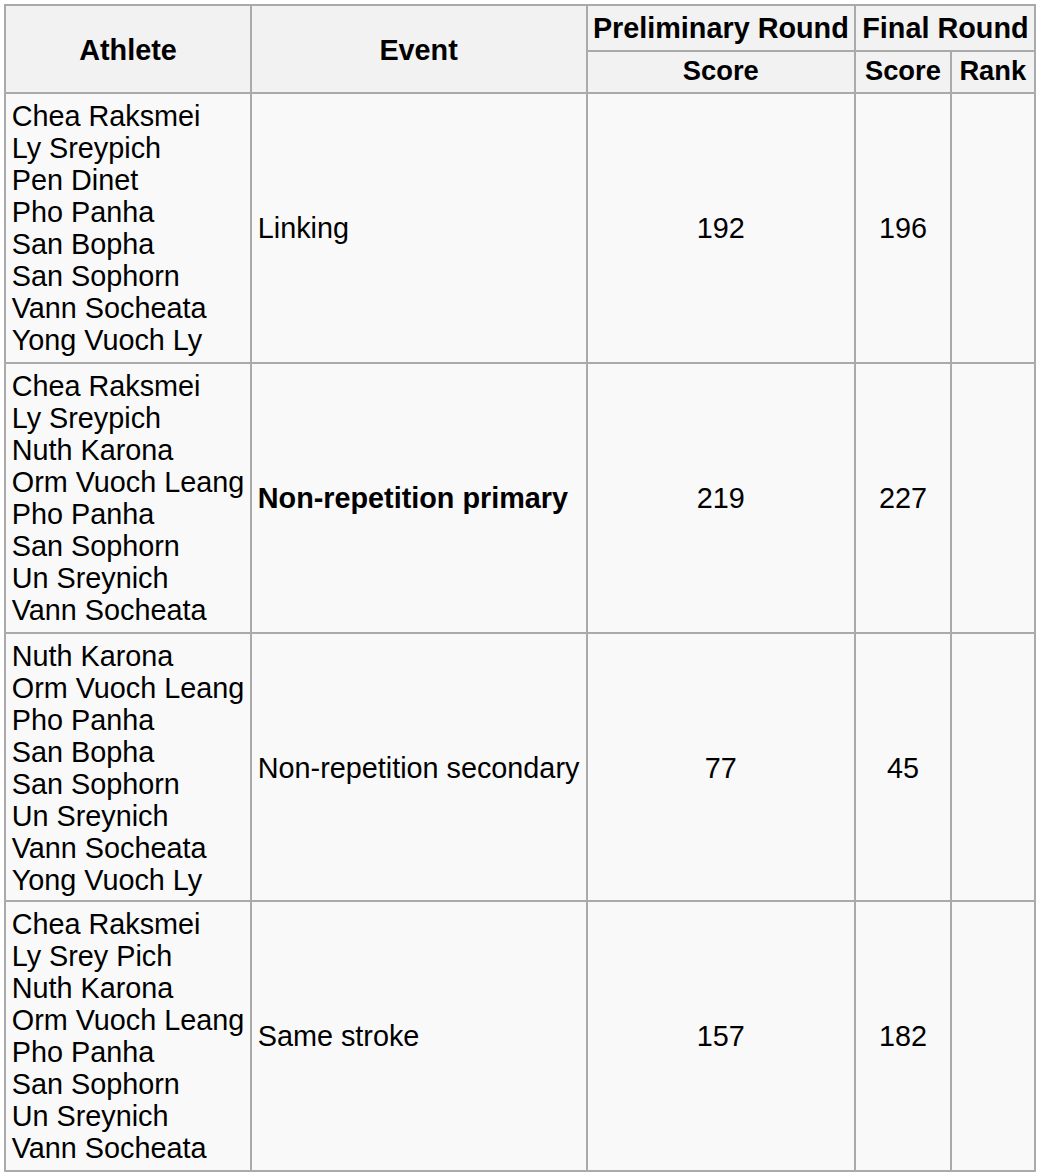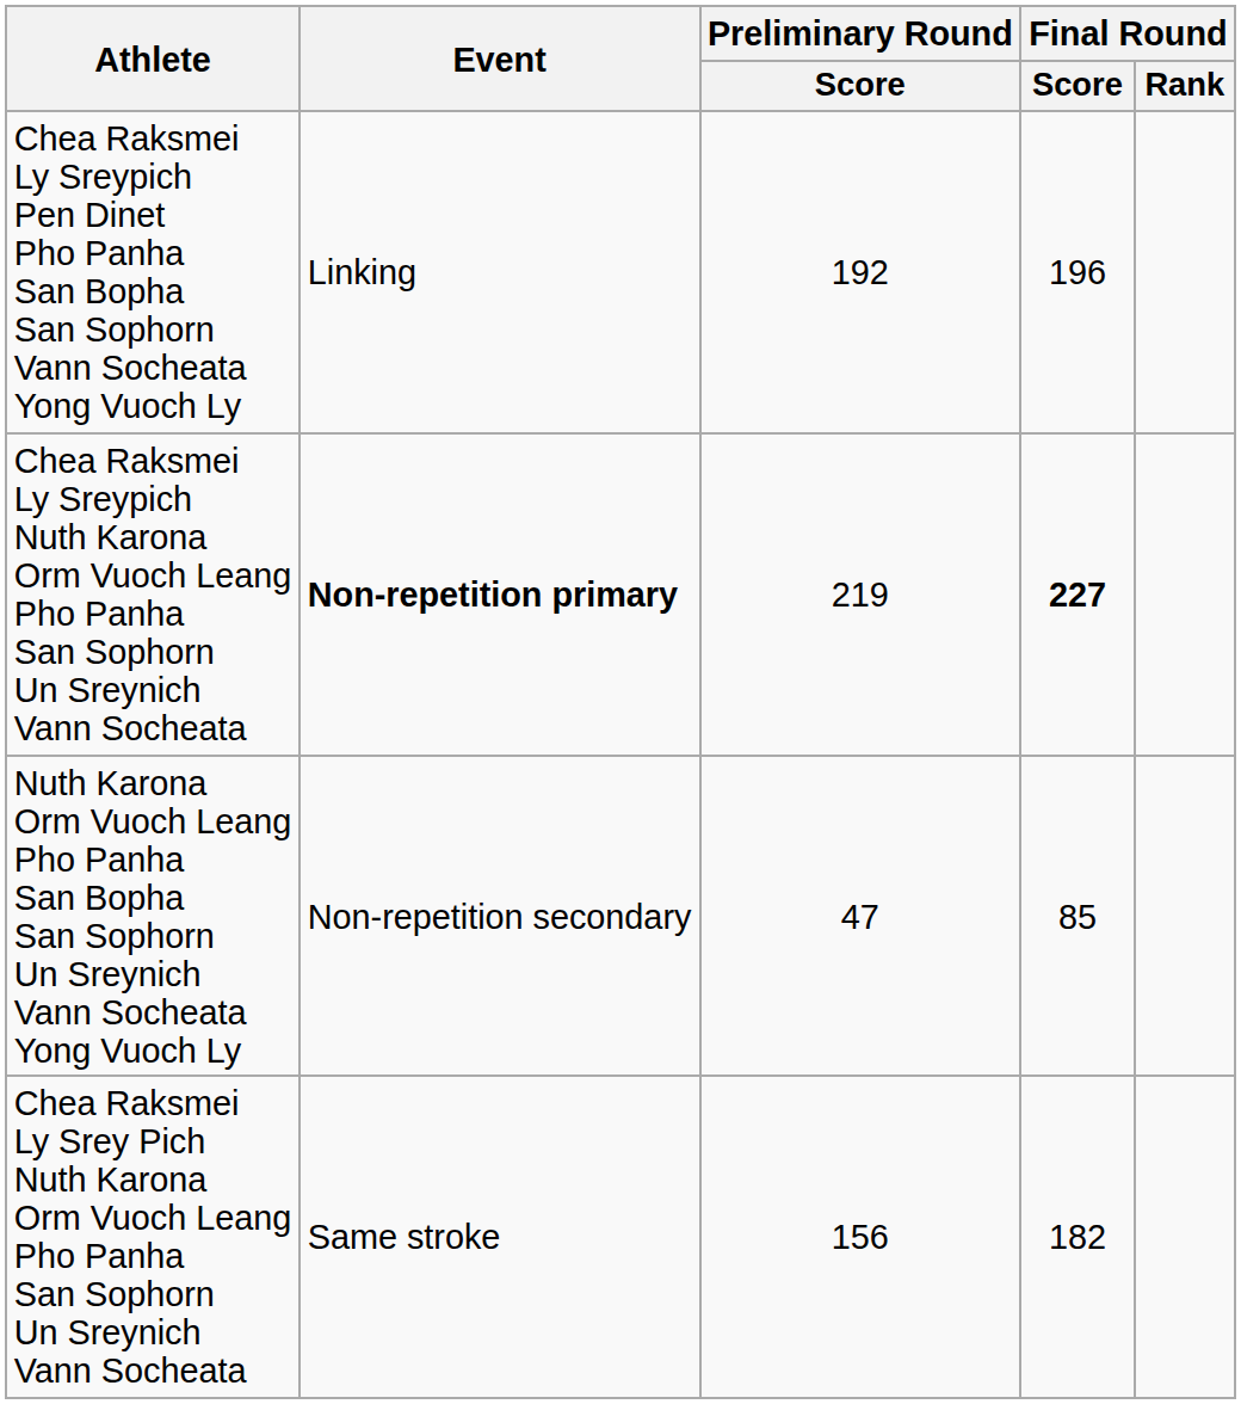row 4 | Final Round / Score: normal -> bold
row 5 | Preliminary Round / Score: 77 -> 47
row 5 | Final Round / Score: 45 -> 85
row 6 | Preliminary Round / Score: 157 -> 156
